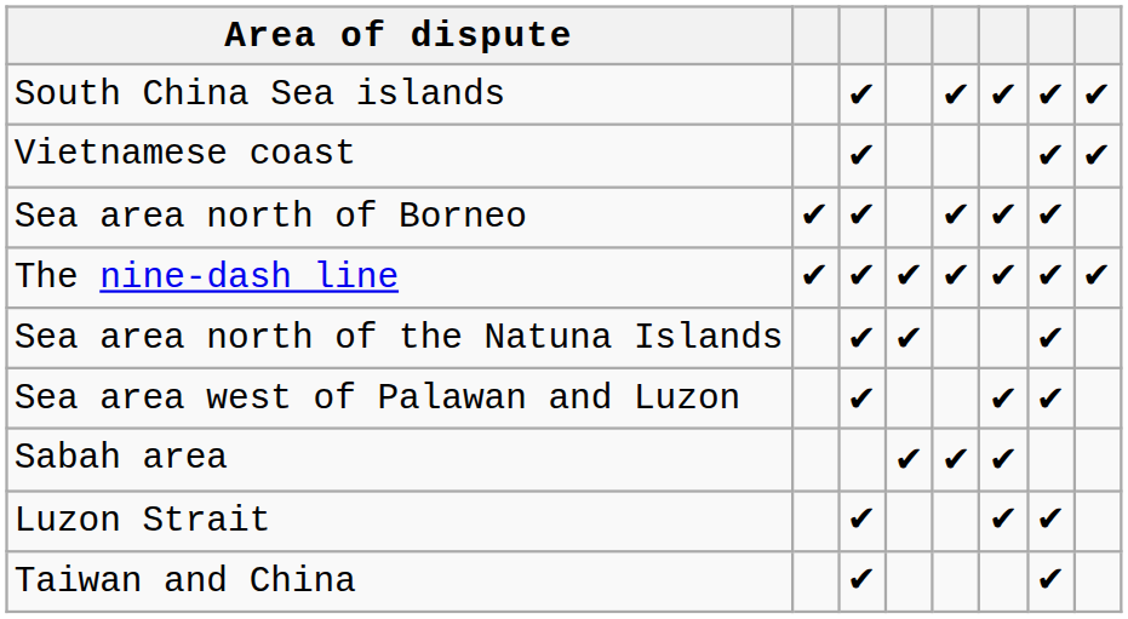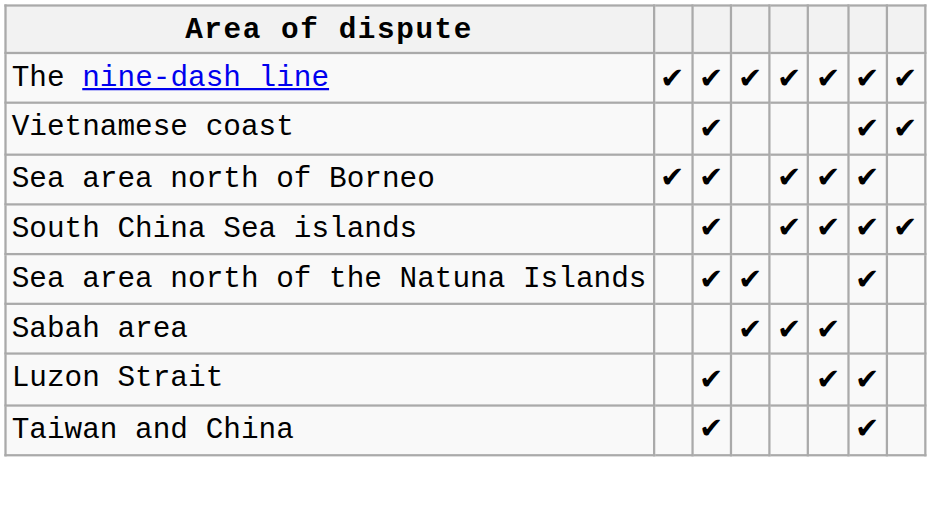rows swapped: The nine-dash line <-> South China Sea islands
- row: Sea area west of Palawan and Luzon | ✔ | ✔ | ✔
